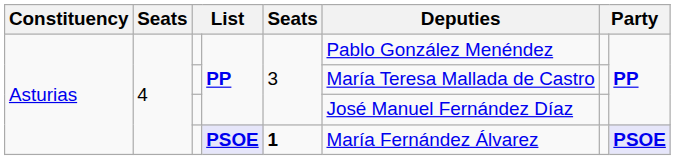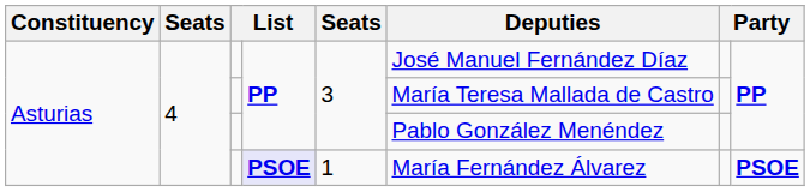row 2 | Deputies: Pablo González Menéndez -> José Manuel Fernández Díaz
row 4 | Deputies: José Manuel Fernández Díaz -> Pablo González Menéndez
row 5 | column 5: bold -> normal
row 5 | column 8: lavender background -> no background
